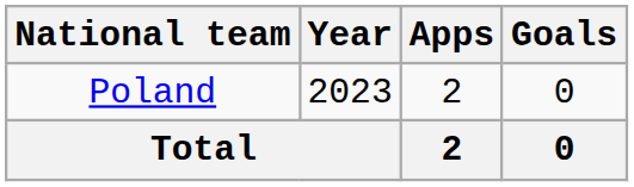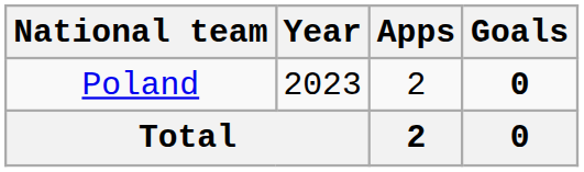Poland | Goals: normal -> bold
